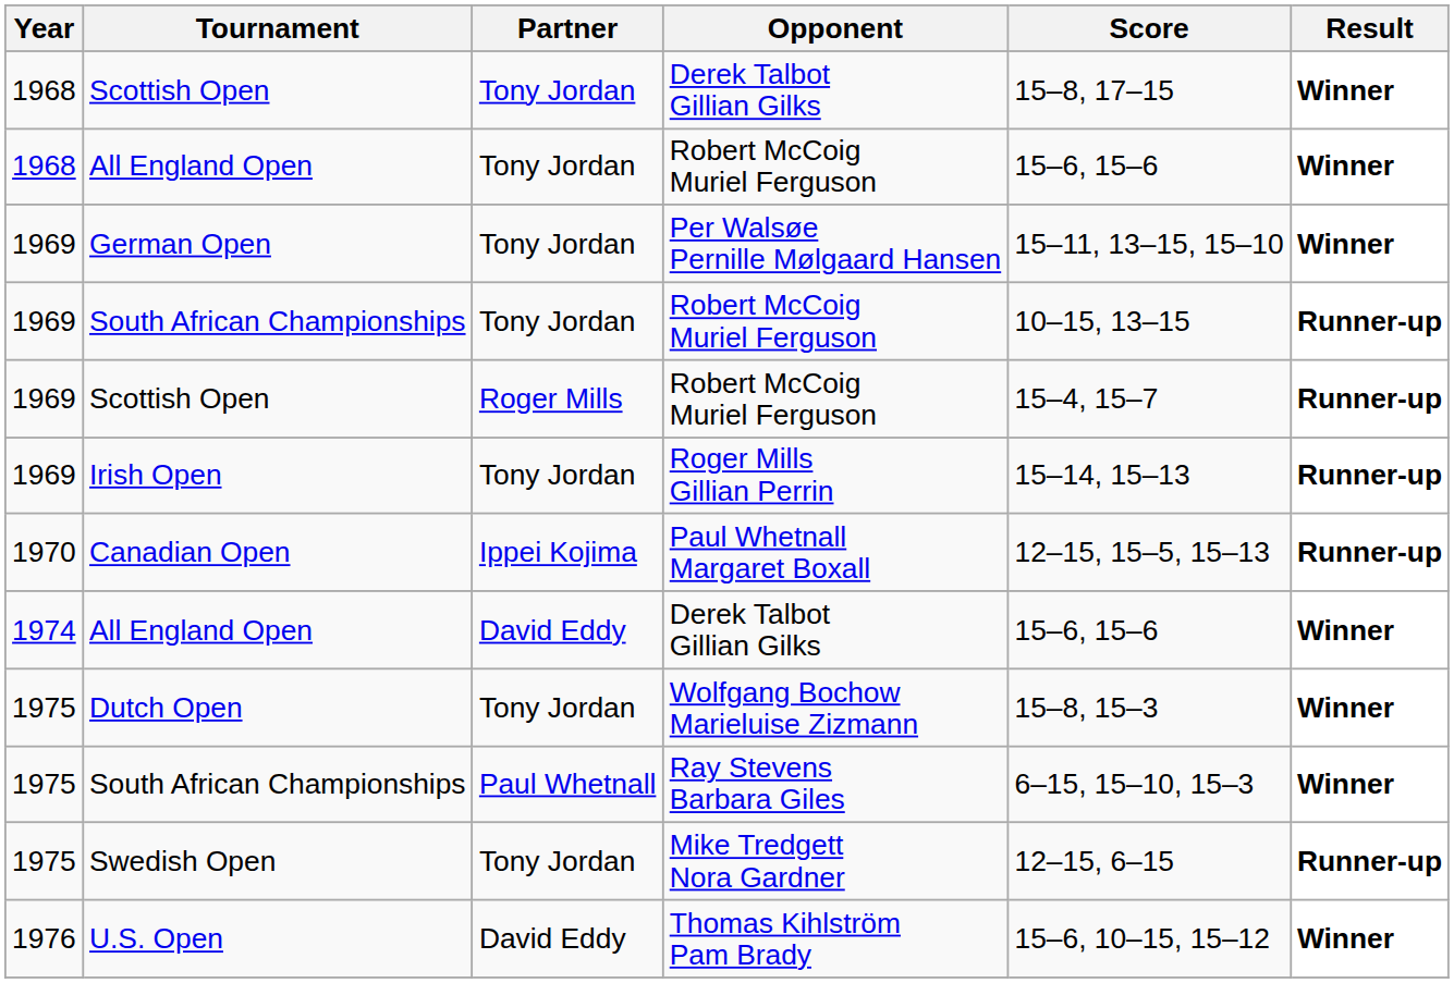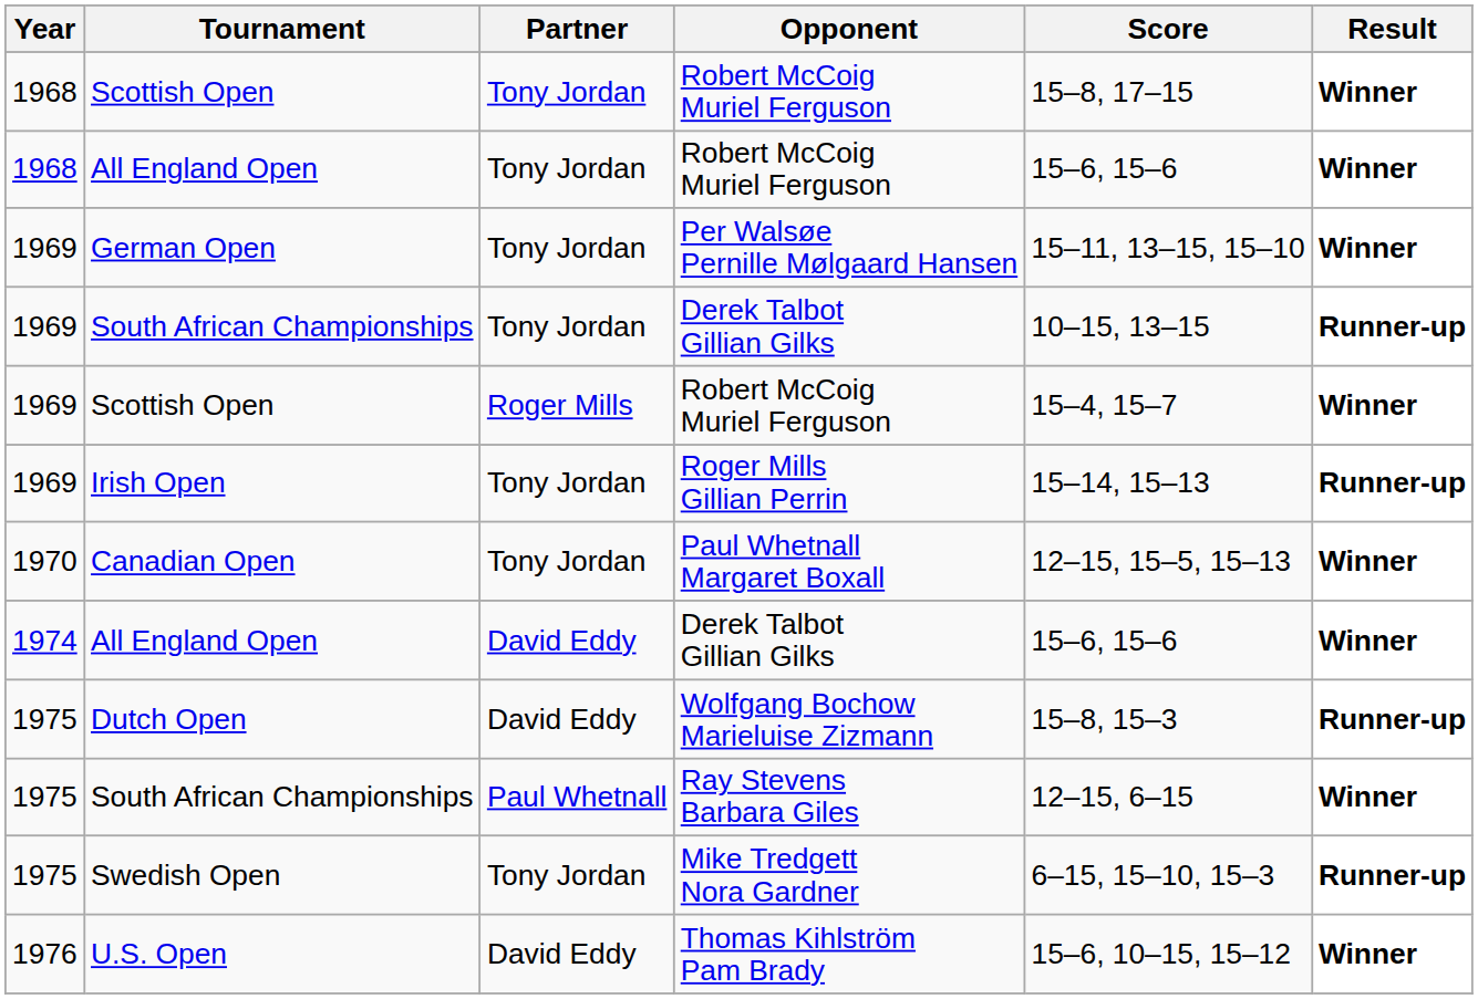1968 / Scottish Open | Opponent: Derek Talbot Gillian Gilks -> Robert McCoig Muriel Ferguson
1969 / South African Championships | Opponent: Robert McCoig Muriel Ferguson -> Derek Talbot Gillian Gilks
1969 / Scottish Open | Result: Runner-up -> Winner
Canadian Open | Partner: Ippei Kojima -> Tony Jordan
Canadian Open | Result: Runner-up -> Winner
Dutch Open | Partner: Tony Jordan -> David Eddy
Dutch Open | Result: Winner -> Runner-up
1975 / South African Championships | Score: 6–15, 15–10, 15–3 -> 12–15, 6–15
Swedish Open | Score: 12–15, 6–15 -> 6–15, 15–10, 15–3
